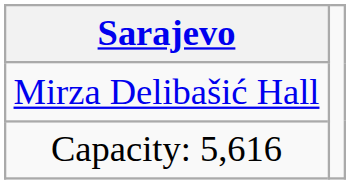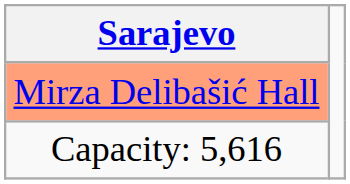Mirza Delibašić Hall | Sarajevo: no background -> lightsalmon background
